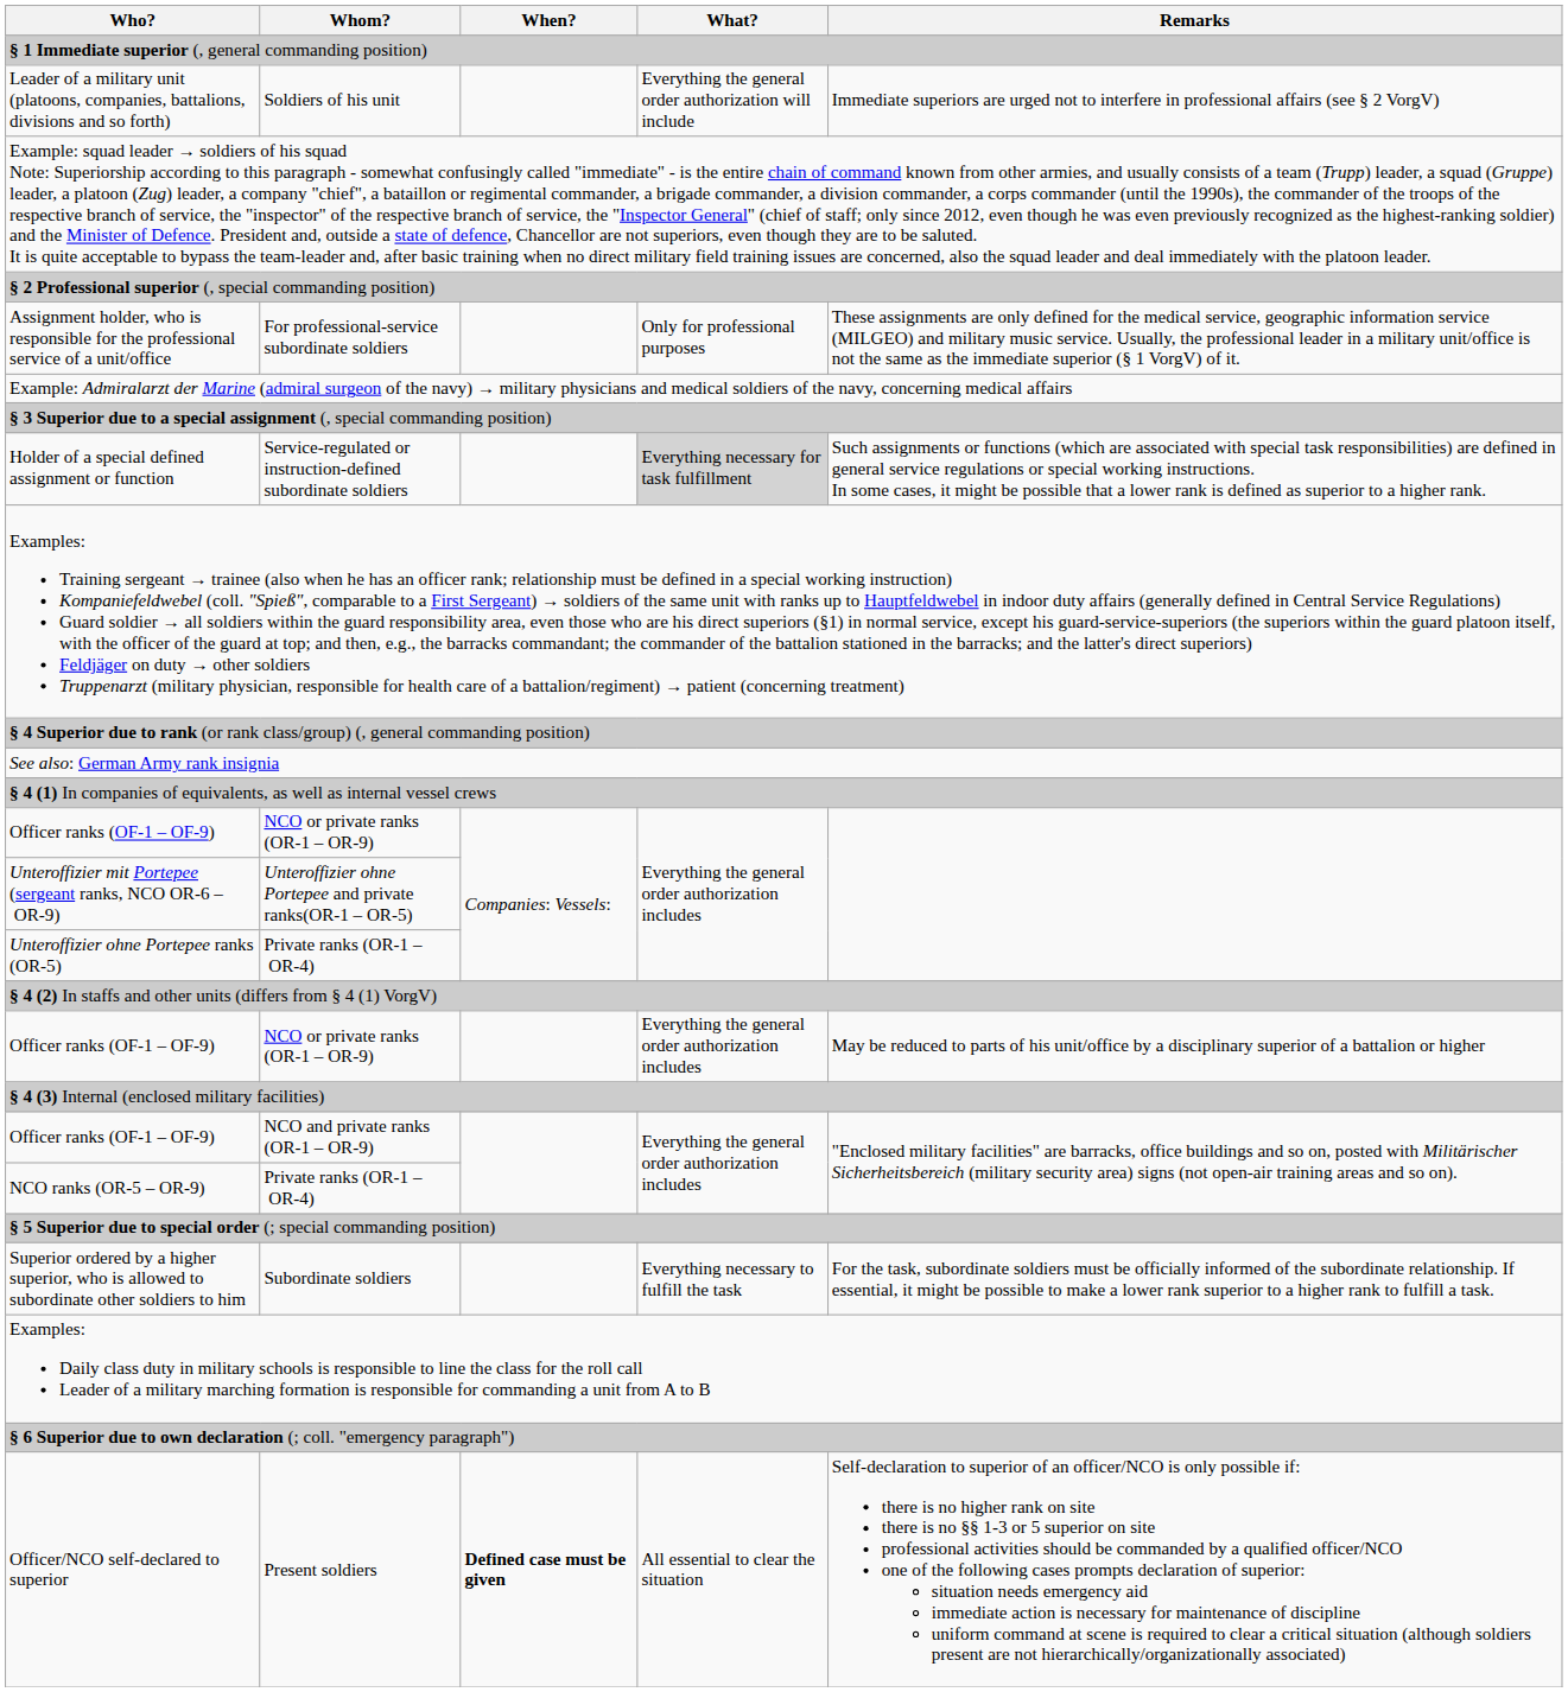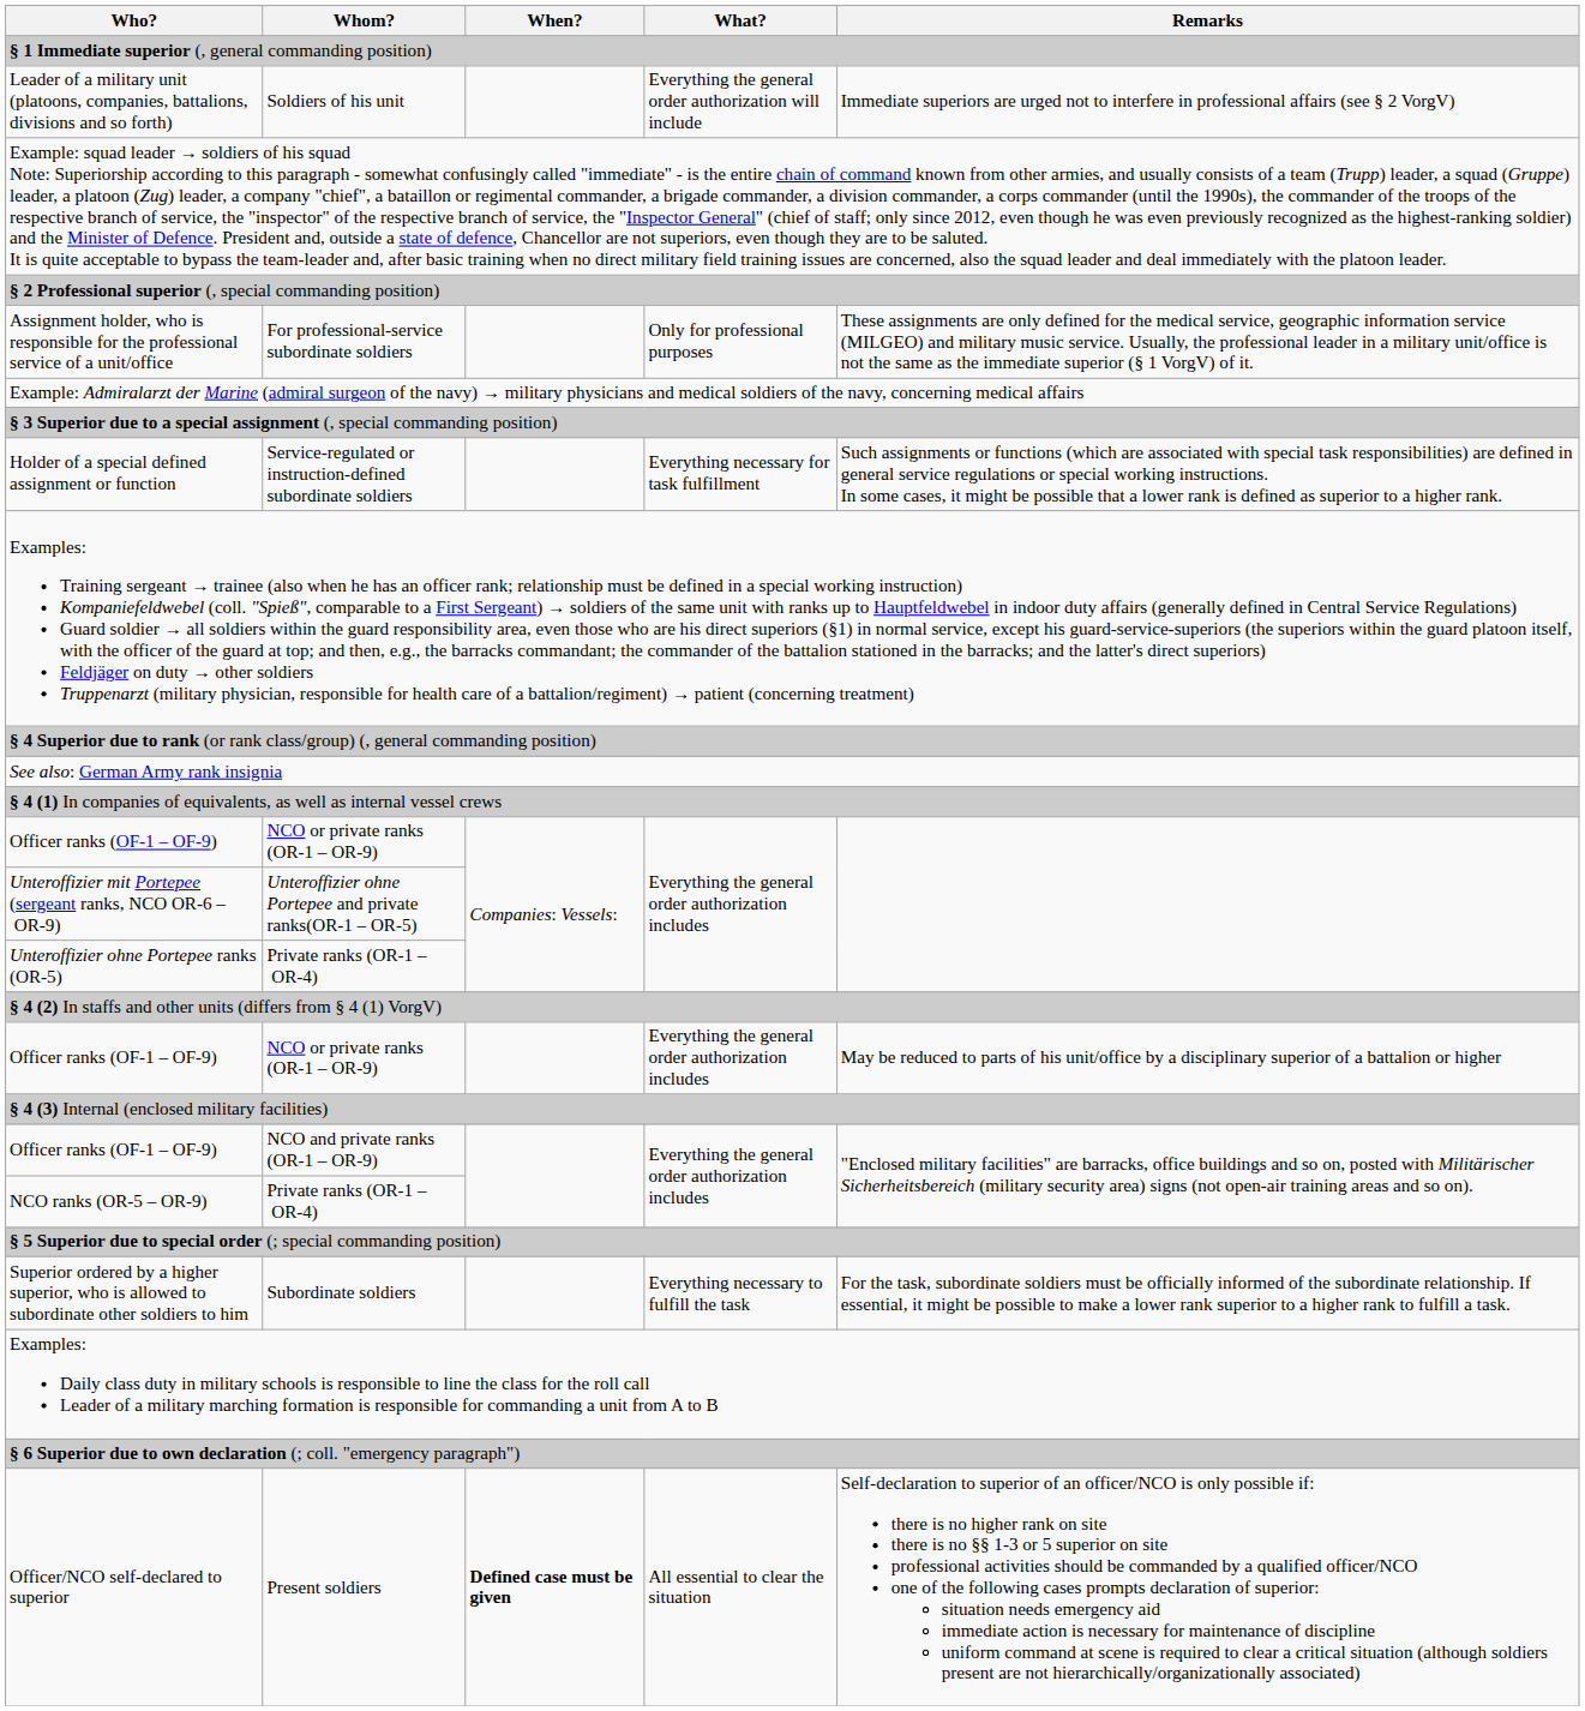Holder of a special defined assignment or function | What?: lightgrey background -> no background
